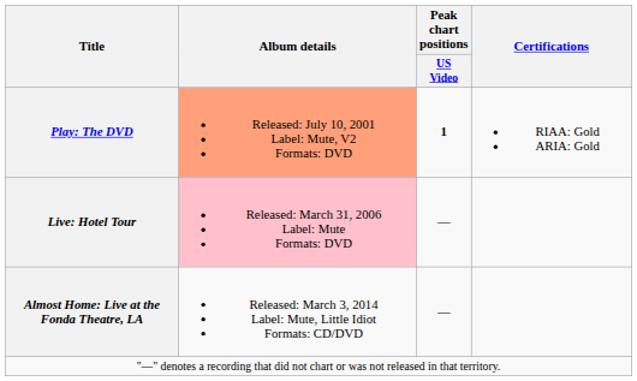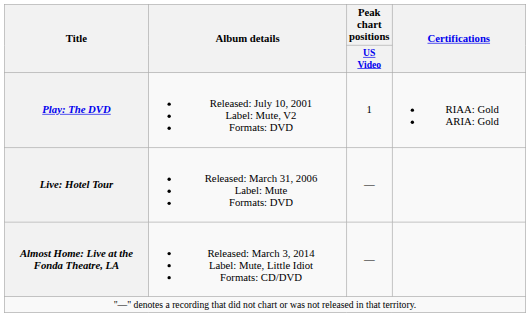Play: The DVD | Album details: lightsalmon background -> no background
Play: The DVD | Peak chart positions / US Video: bold -> normal
Live: Hotel Tour | Album details: pink background -> no background
